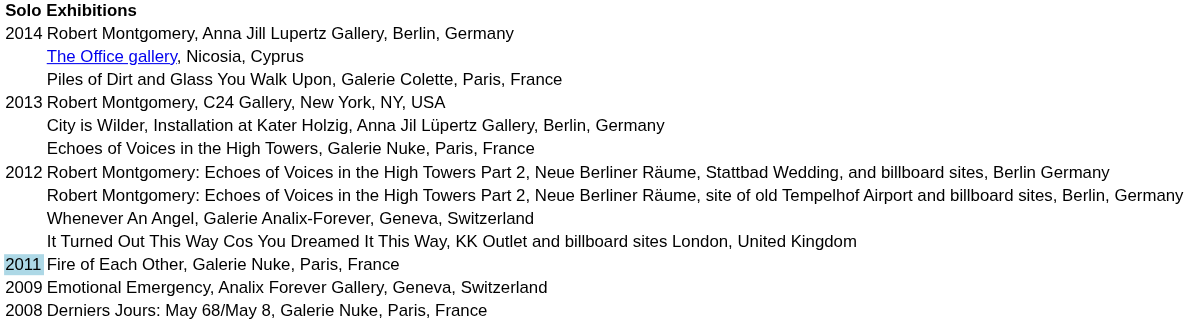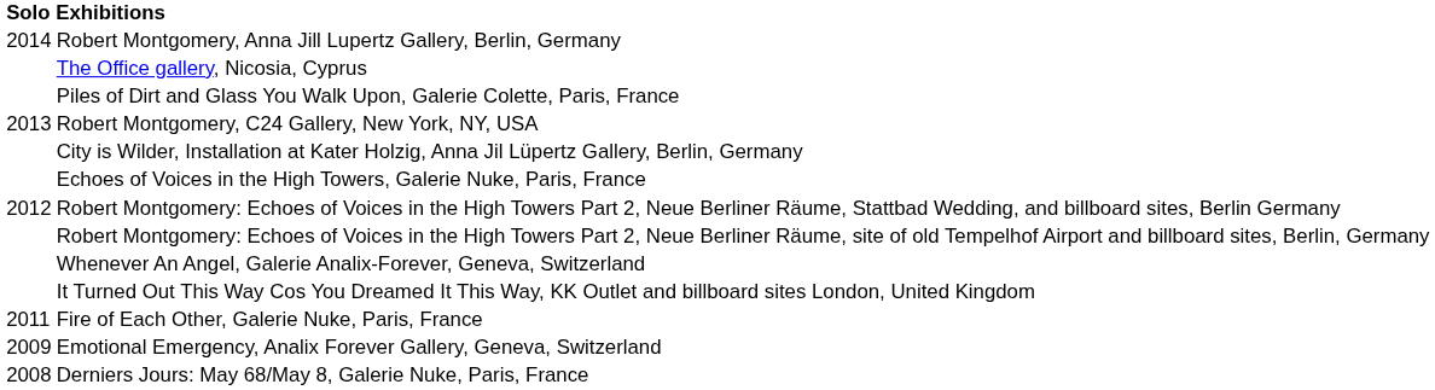Fire of Each Other, Galerie Nuke, Paris, France | column 1: lightblue background -> no background
